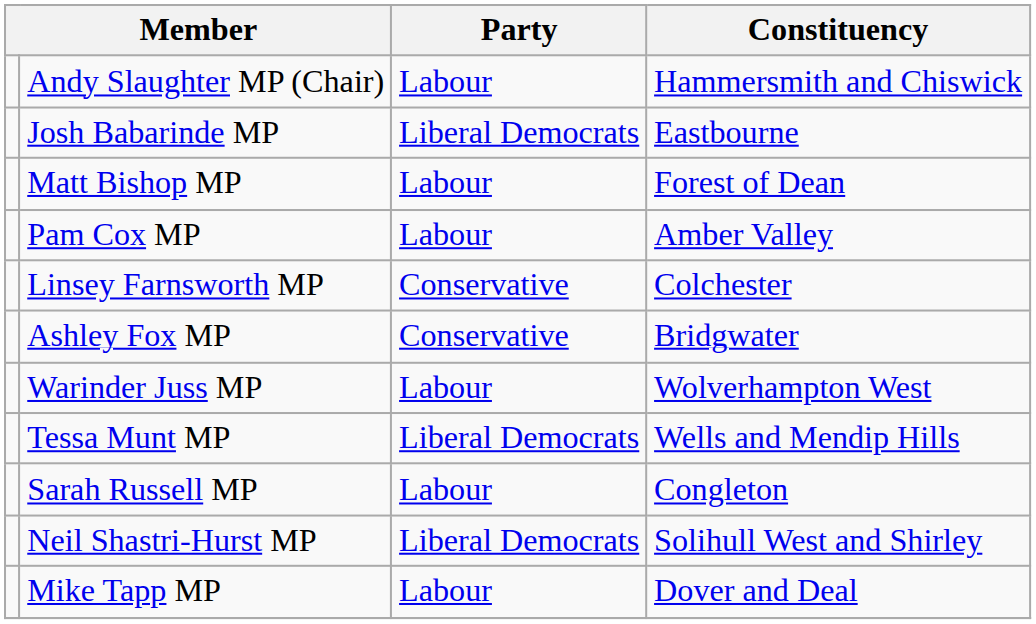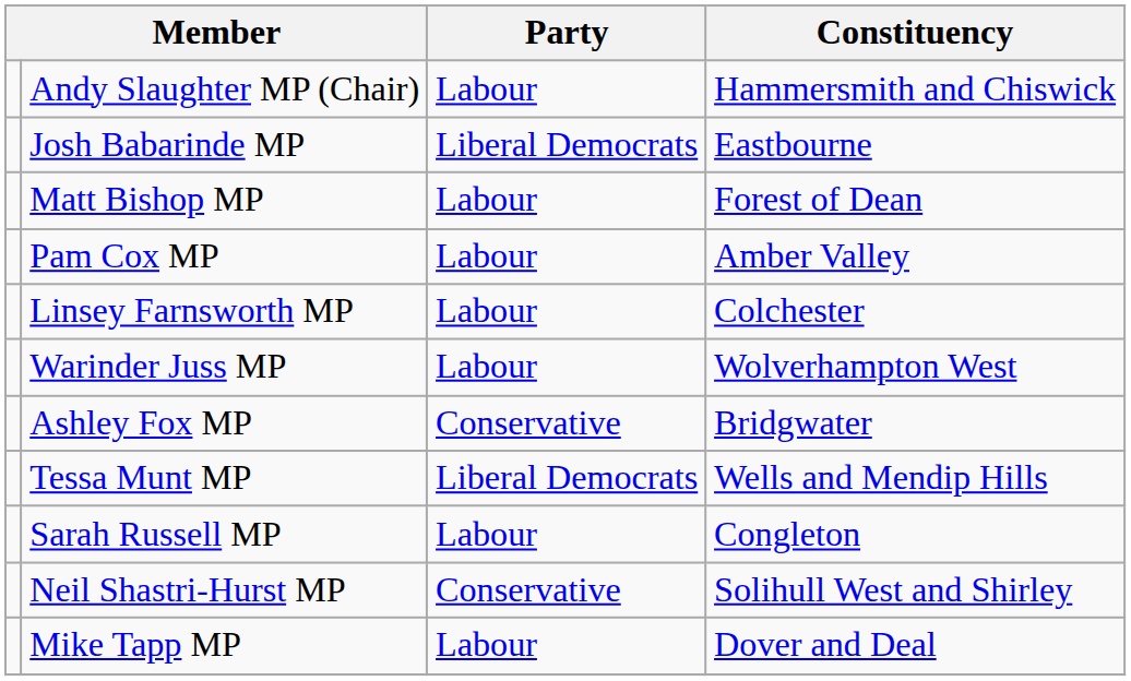Linsey Farnsworth MP | Party: Conservative -> Labour
rows swapped: Ashley Fox MP <-> Warinder Juss MP
Neil Shastri-Hurst MP | Party: Liberal Democrats -> Conservative
